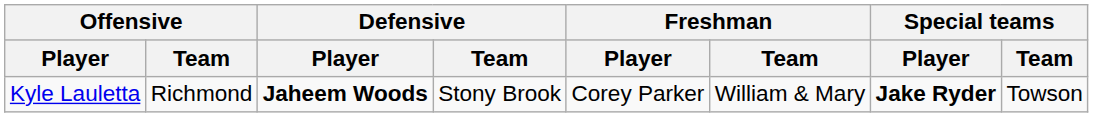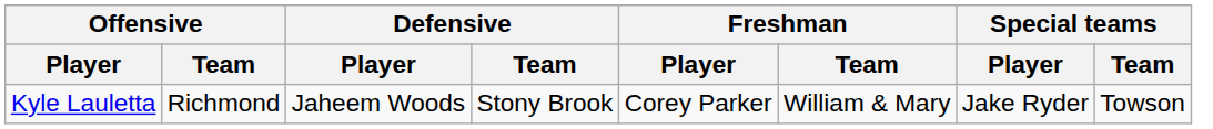Kyle Lauletta | Defensive / Player: bold -> normal
Kyle Lauletta | Special teams / Player: bold -> normal
